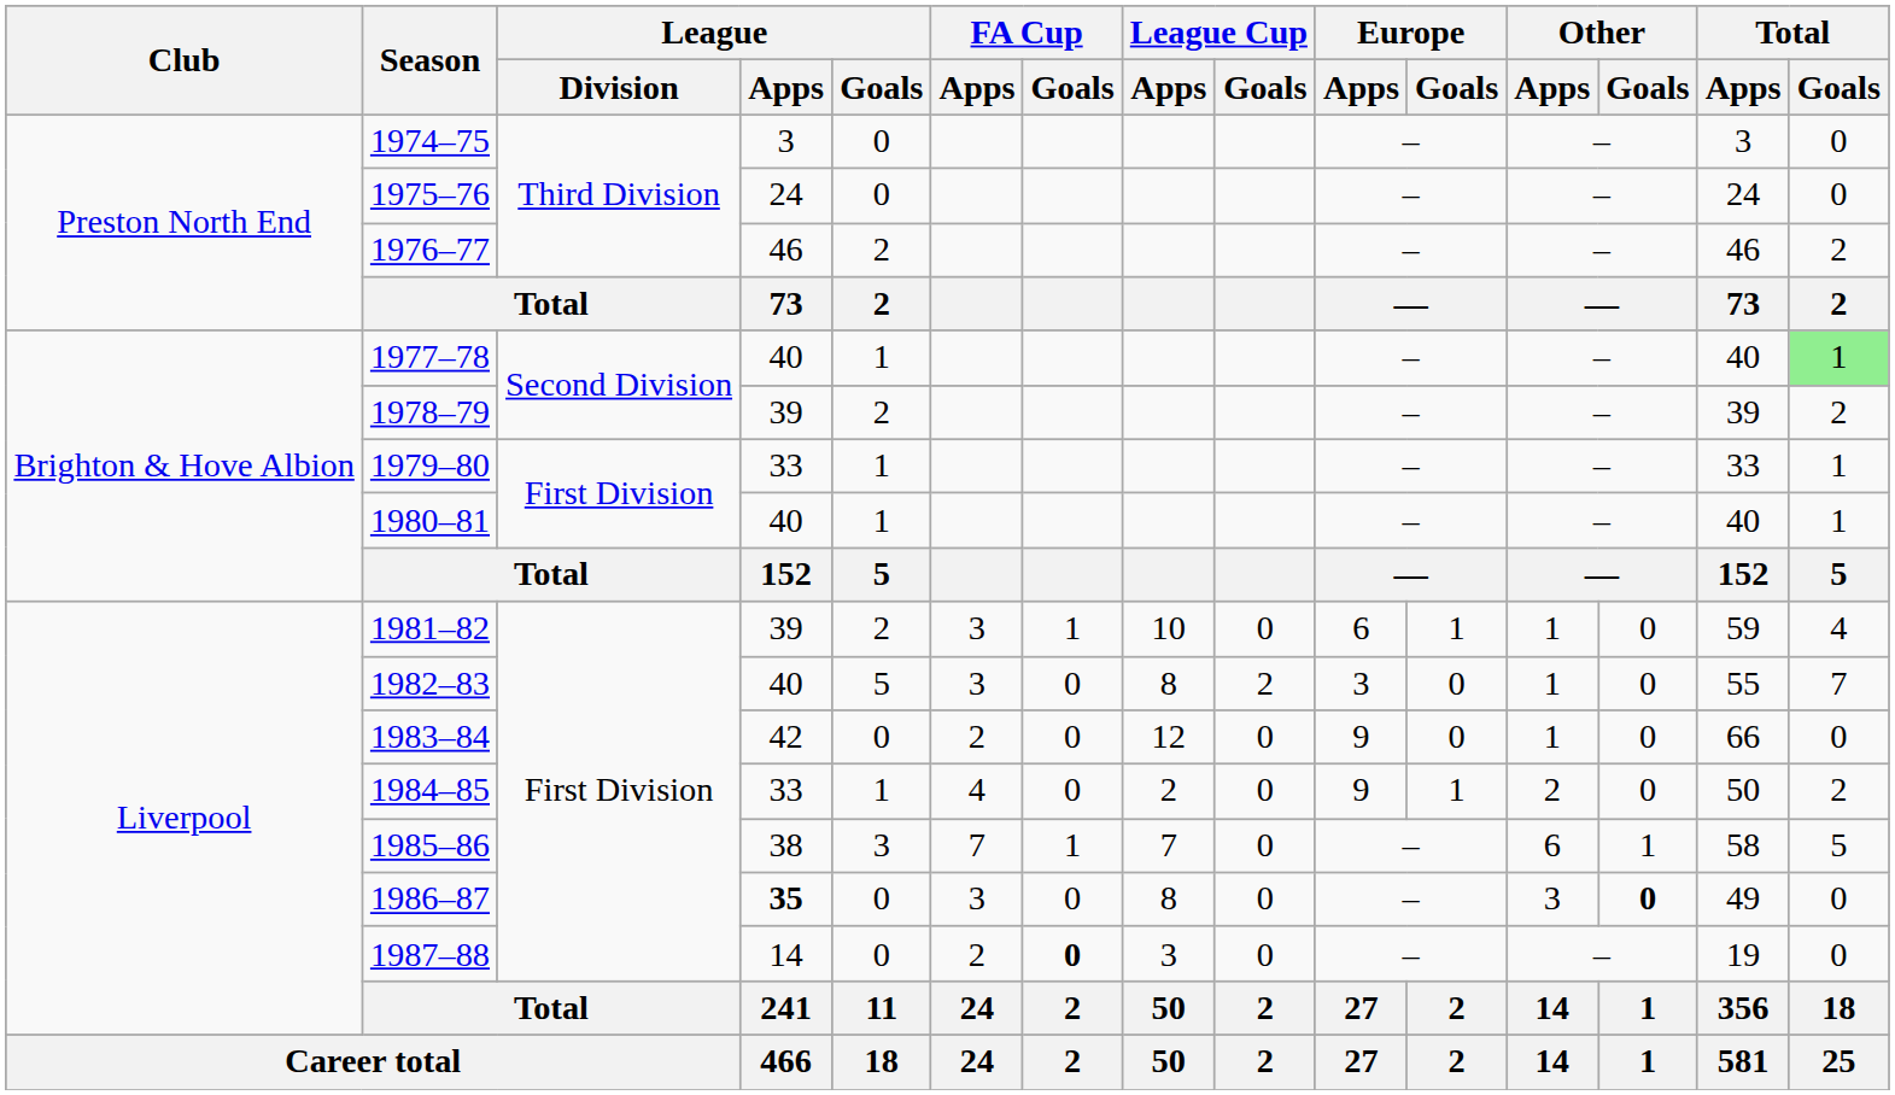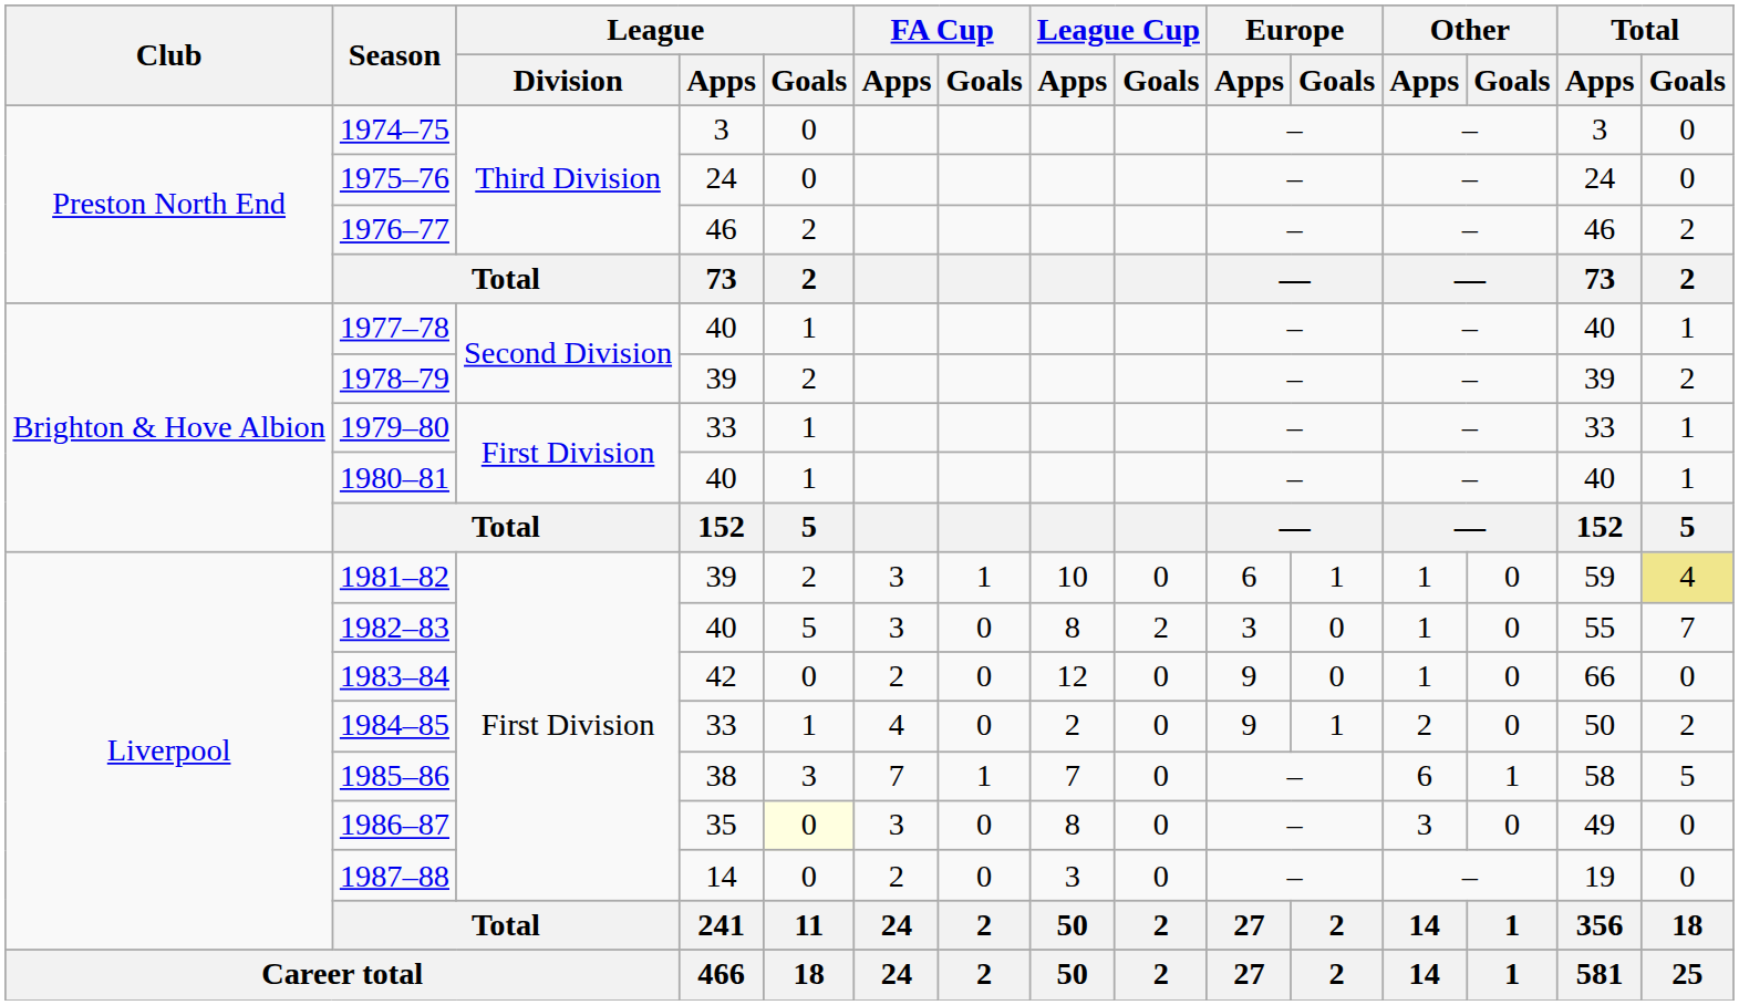1977–78 | Total / Goals: lightgreen background -> no background
1981–82 | Total / Goals: no background -> khaki background
1986–87 | League / Apps: bold -> normal
1986–87 | League / Goals: no background -> lightyellow background
1986–87 | Other / Goals: bold -> normal
1987–88 | FA Cup / Goals: bold -> normal
